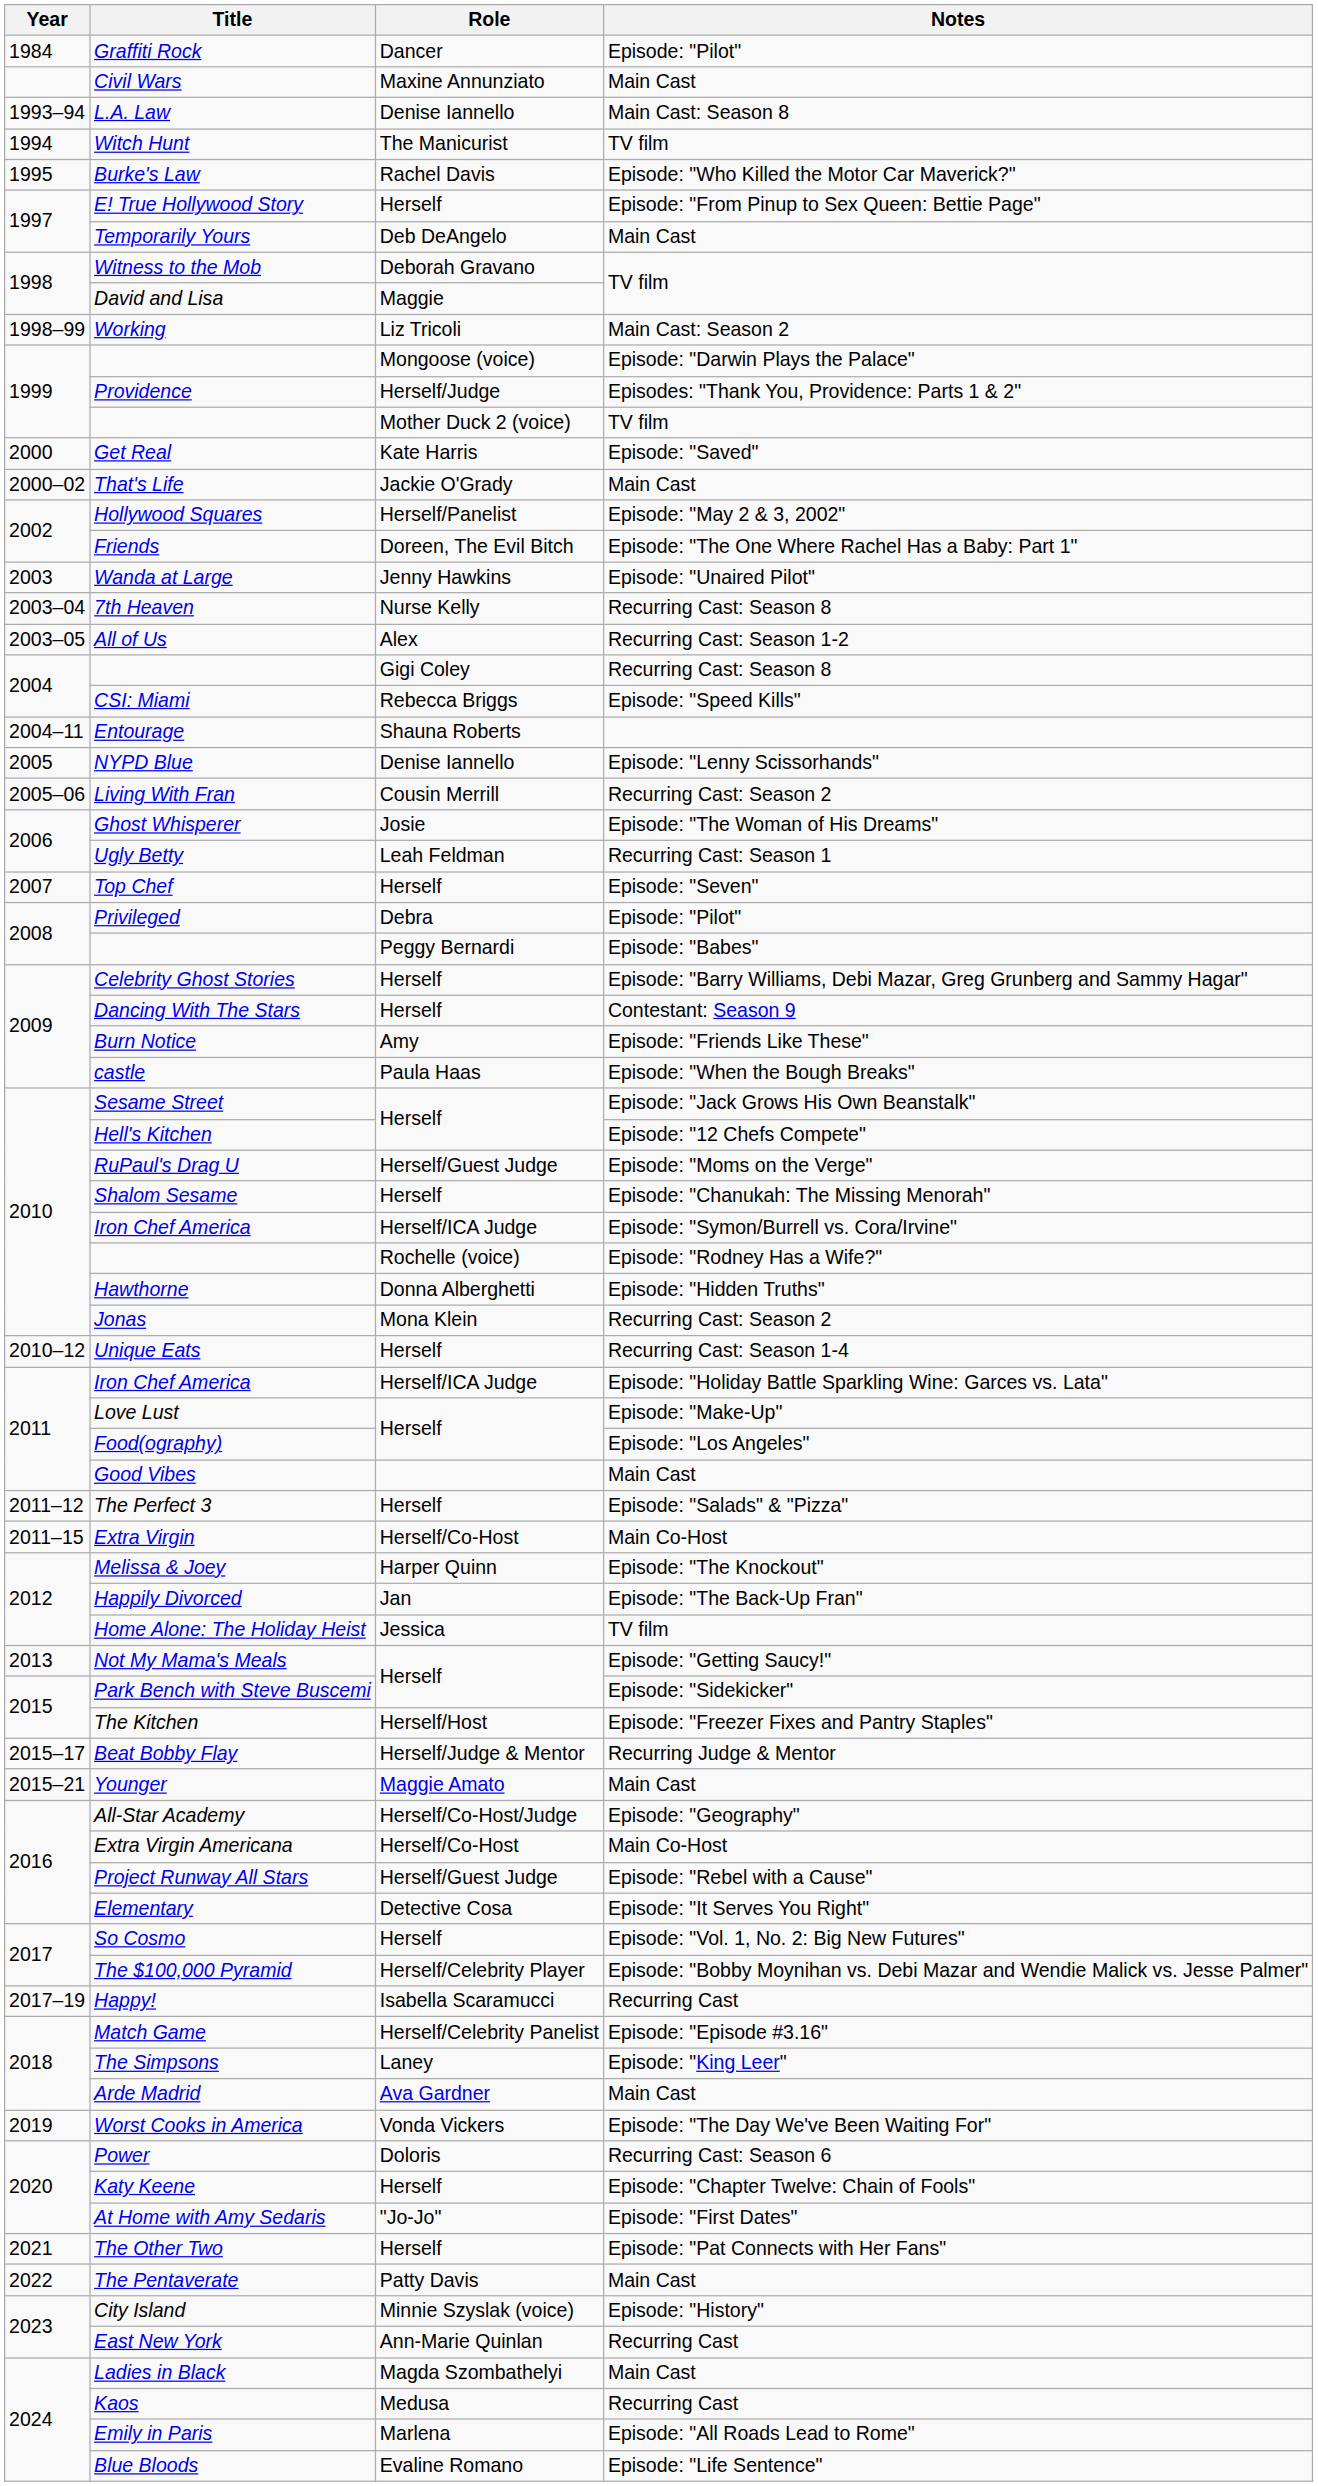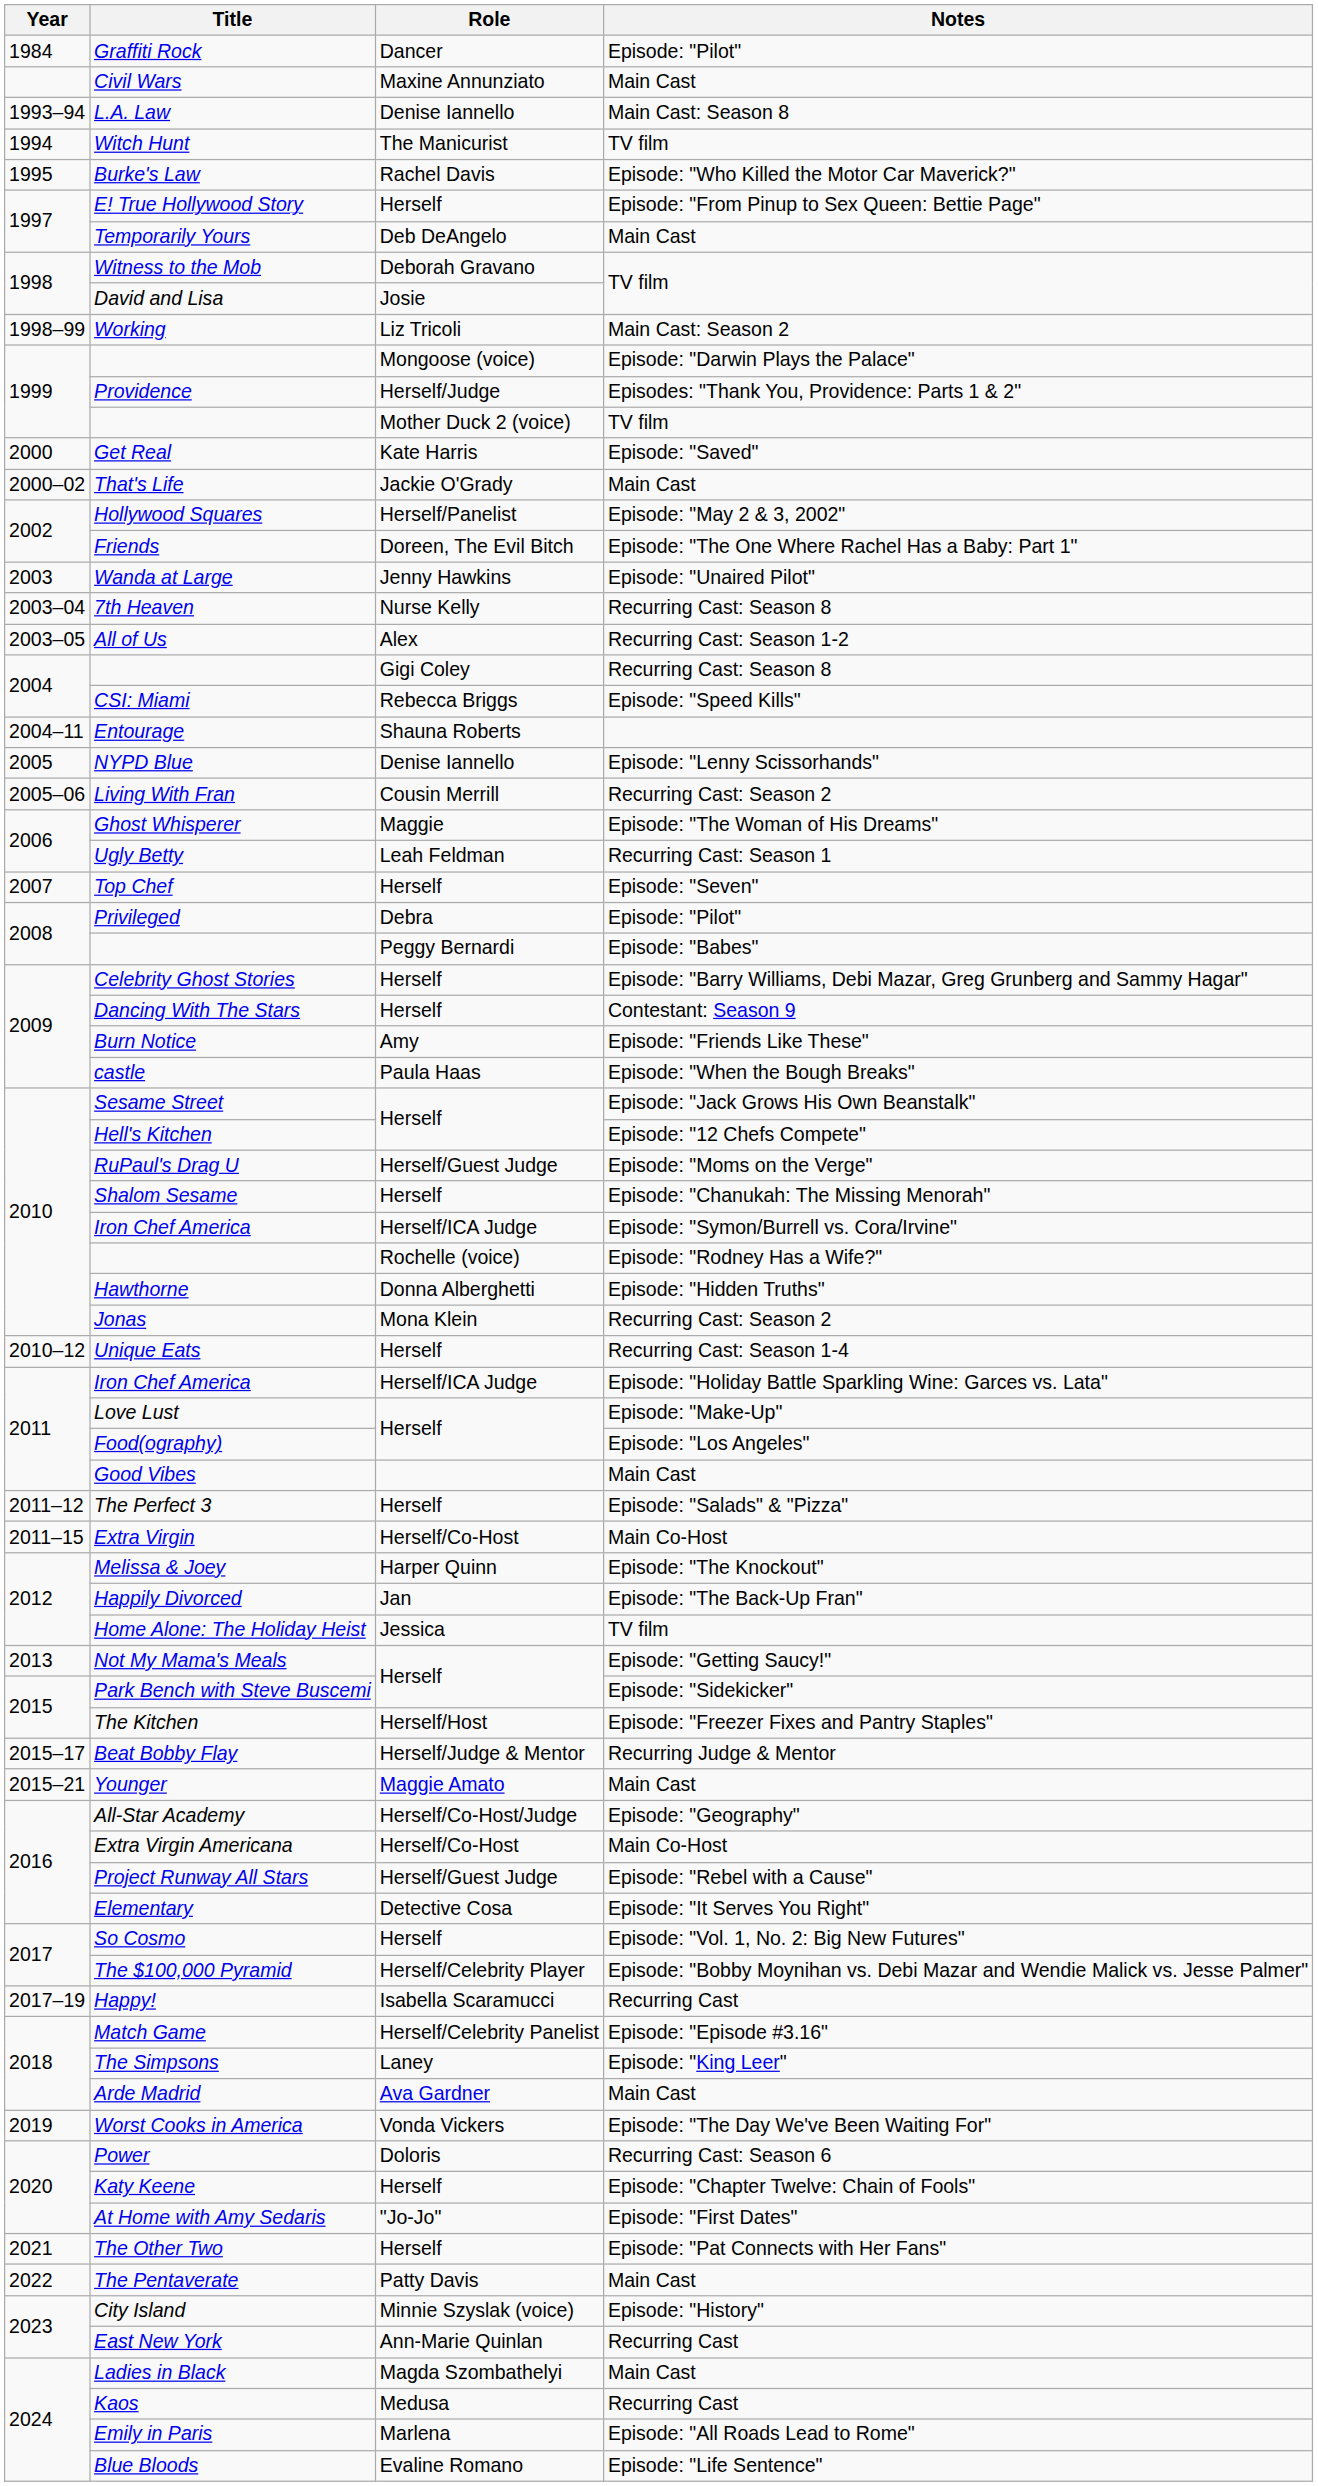David and Lisa | Role: Maggie -> Josie
Ghost Whisperer | Role: Josie -> Maggie
